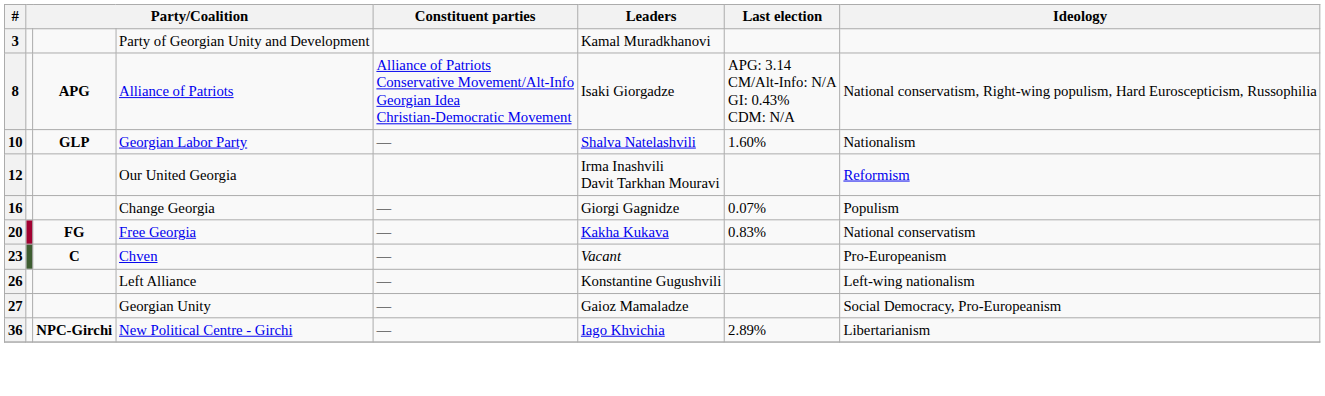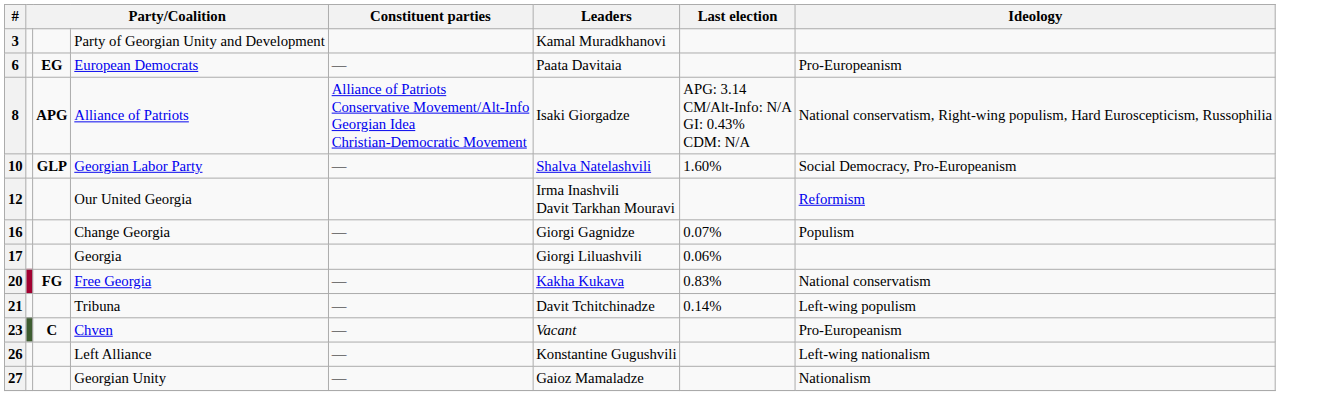+ row: 6 | EG | European Democrats | — | Paata Davitaia | Pro-Europeanism
10 | Ideology: Nationalism -> Social Democracy, Pro-Europeanism
+ row: 17 | Georgia | Giorgi Liluashvili | 0.06%
+ row: 21 | Tribuna | — | Davit Tchitchinadze | 0.14% | Left-wing populism
27 | Ideology: Social Democracy, Pro-Europeanism -> Nationalism
- row: 36 | NPC-Girchi | New Political Centre - Girchi | — | Iago Khvichia | 2.89% | Libertarianism
